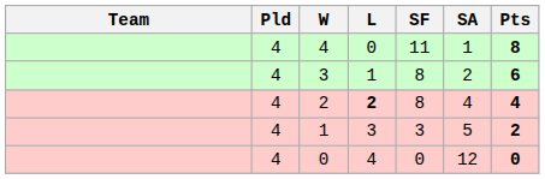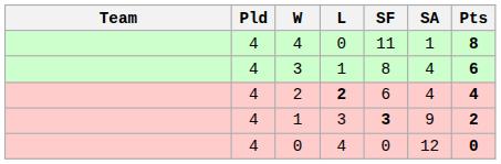row 3 | SA: 2 -> 4
row 4 | SF: 8 -> 6
row 5 | SF: normal -> bold
row 5 | SA: 5 -> 9
